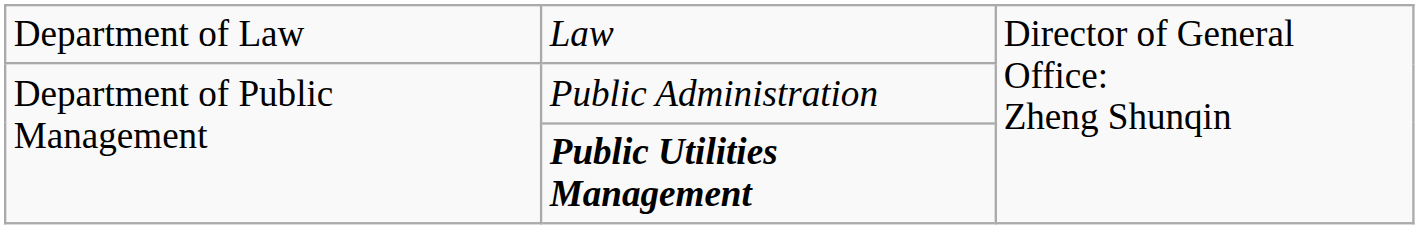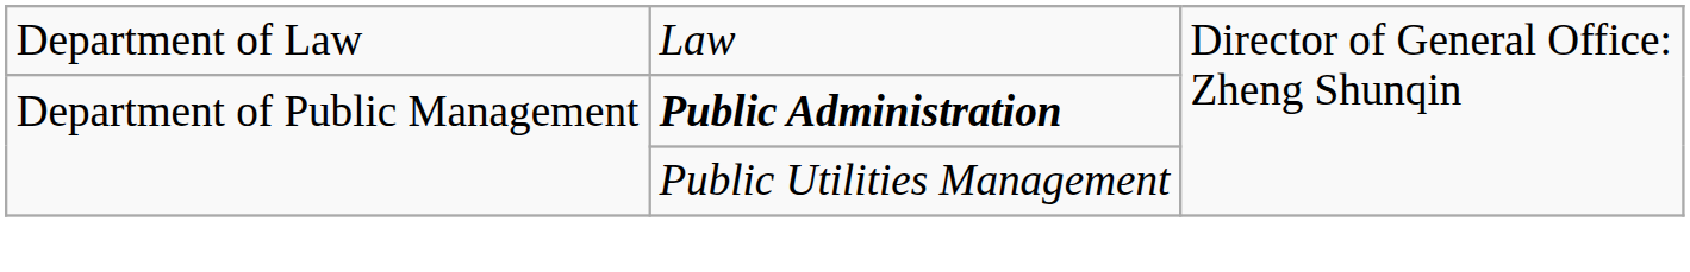Public Administration | column 2: normal -> bold
Public Utilities Management | column 2: bold -> normal
